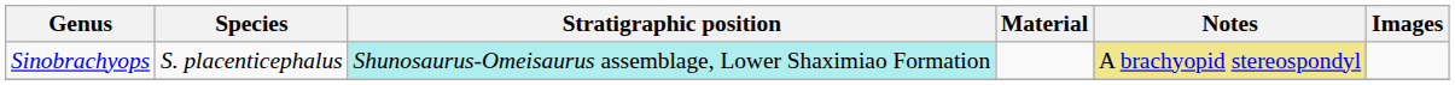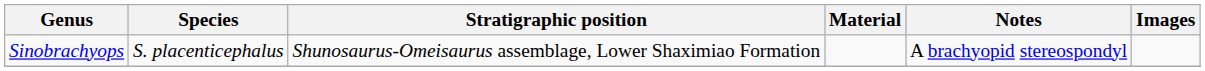Sinobrachyops | Stratigraphic position: paleturquoise background -> no background
Sinobrachyops | Notes: khaki background -> no background
